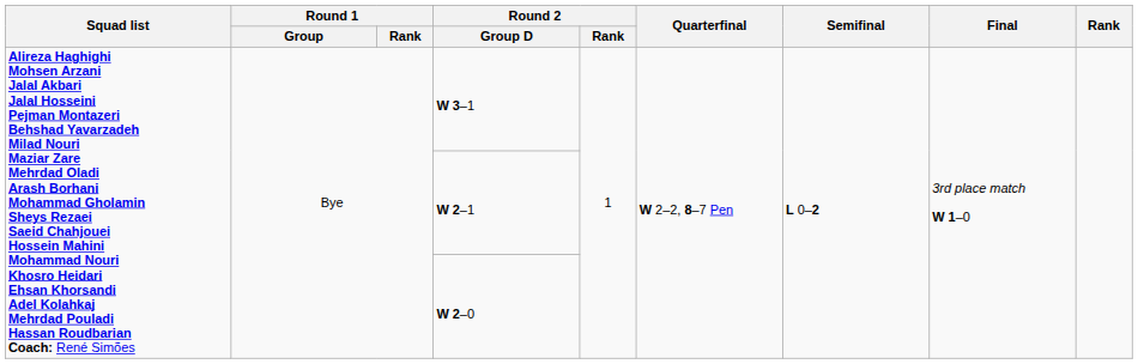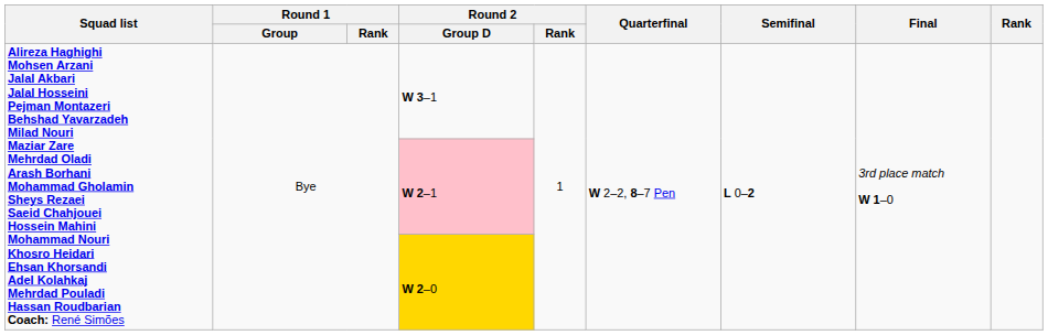W 2–1 | Round 2 / Group D: no background -> pink background
W 2–0 | Round 2 / Group D: no background -> gold background
